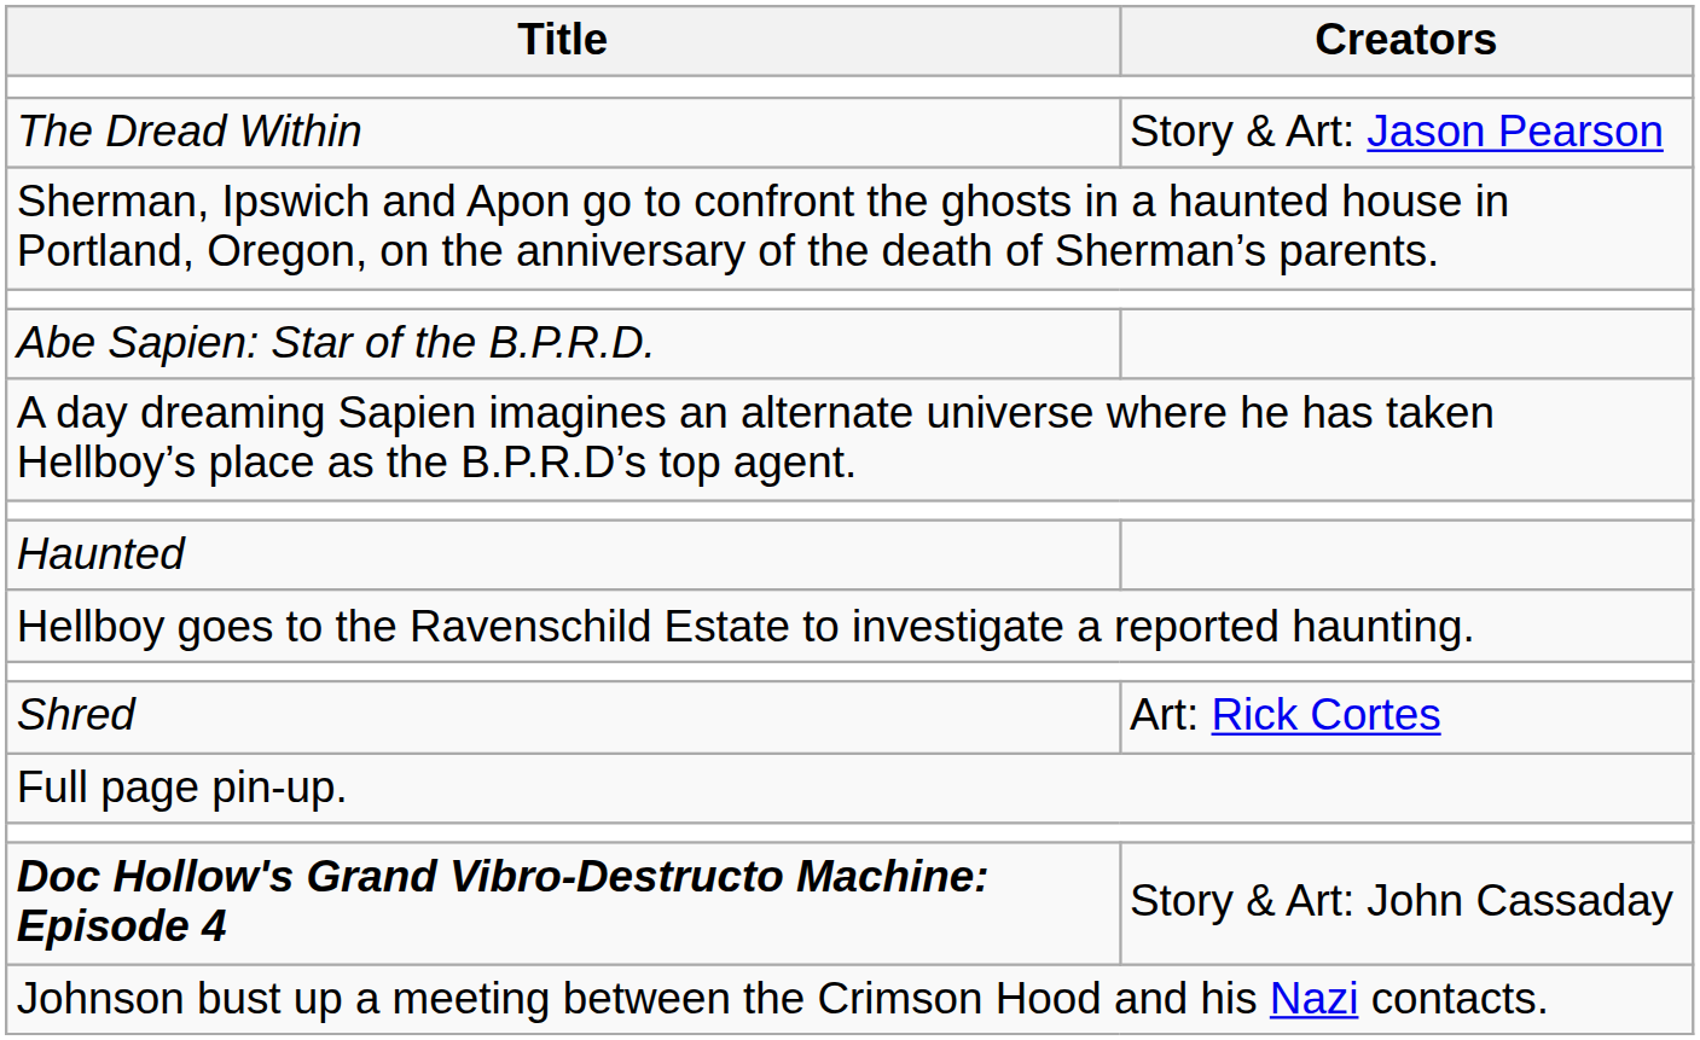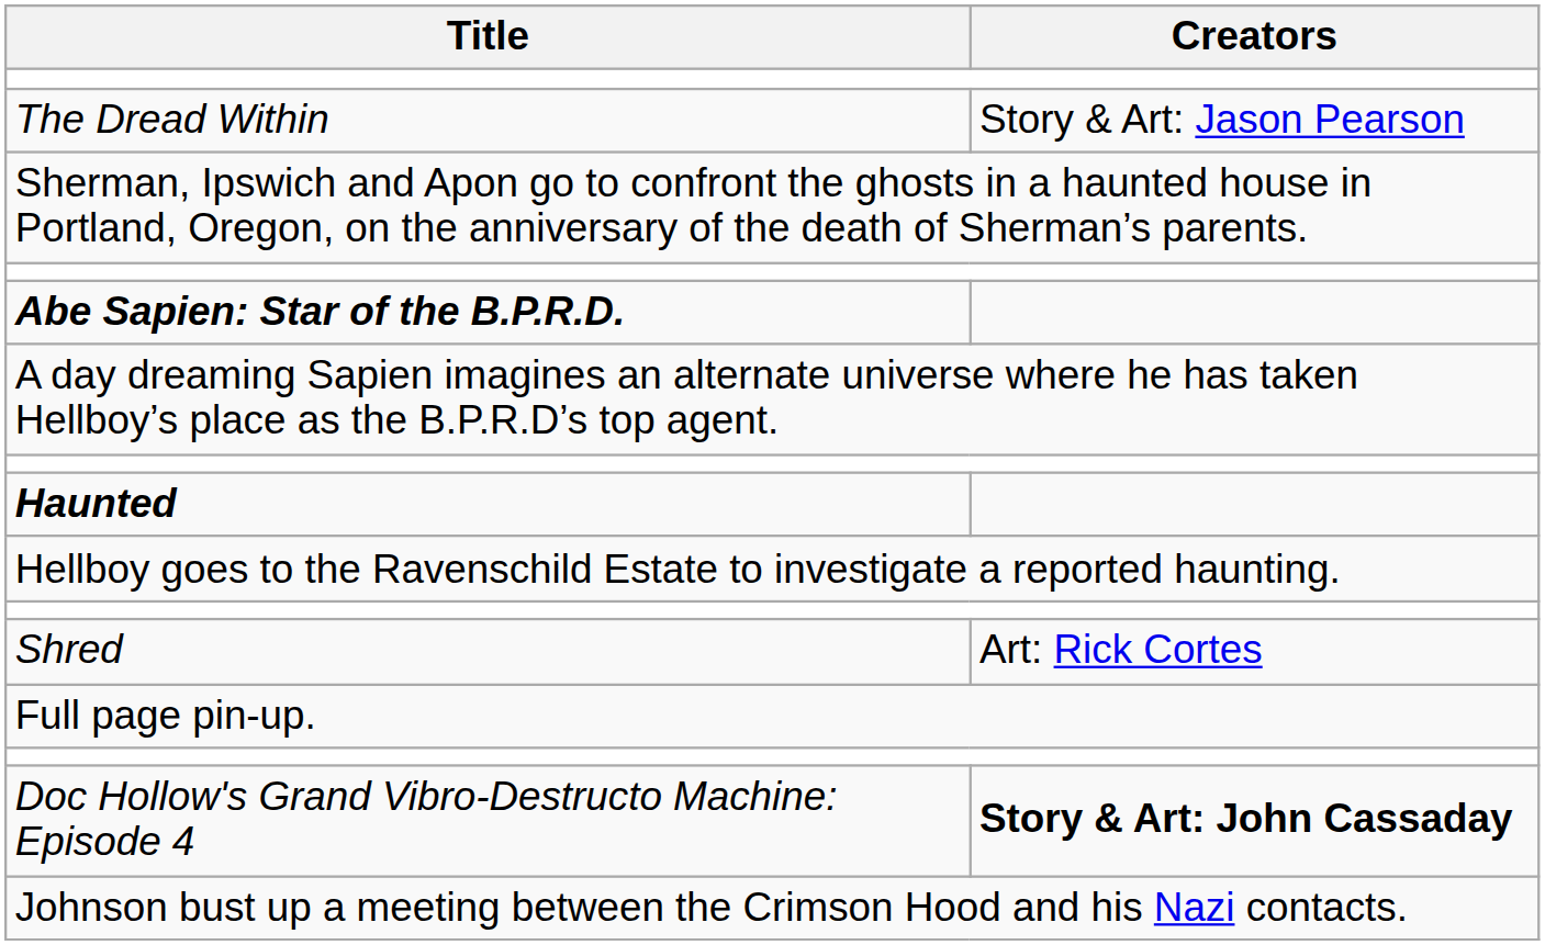Abe Sapien: Star of the B.P.R.D. | Title: normal -> bold
Haunted | Title: normal -> bold
Doc Hollow's Grand Vibro-Destructo Machine: Episode 4 | Title: bold -> normal
Doc Hollow's Grand Vibro-Destructo Machine: Episode 4 | Creators: normal -> bold
